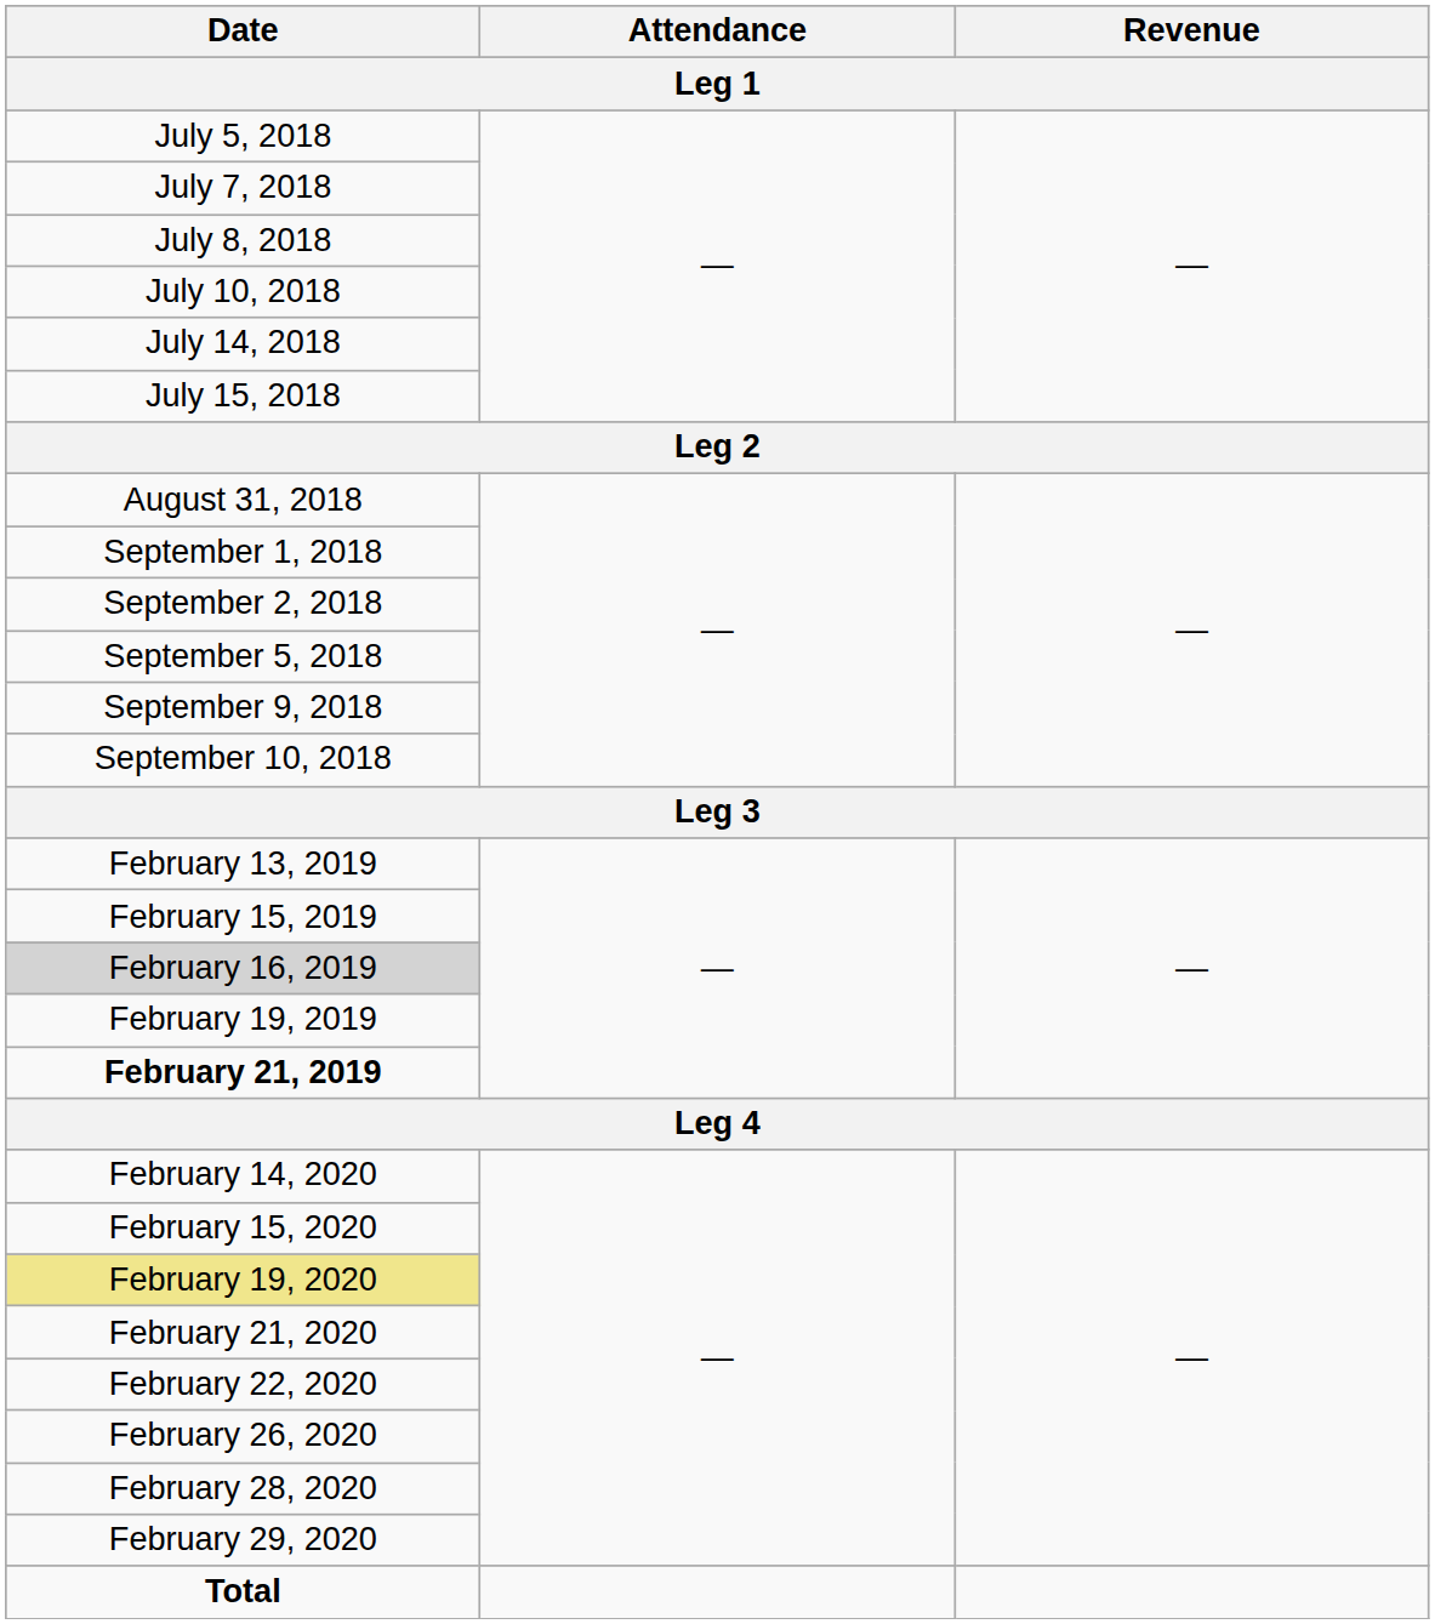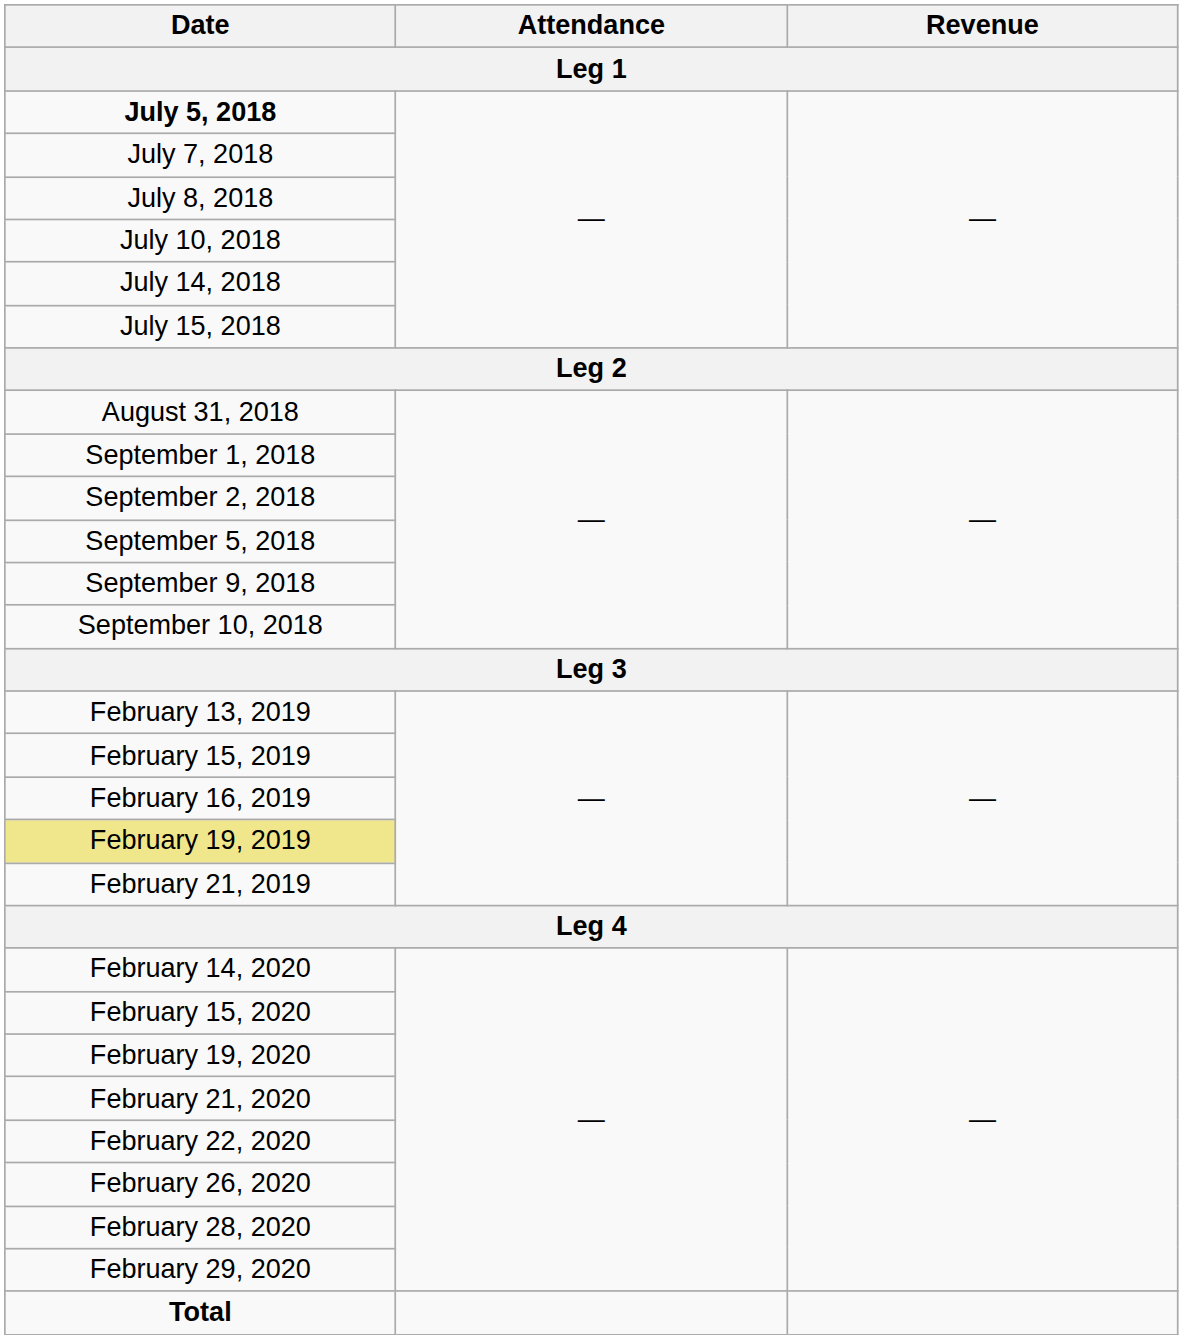July 5, 2018 | Date: normal -> bold
February 16, 2019 | Date: lightgrey background -> no background
February 19, 2019 | Date: no background -> khaki background
February 21, 2019 | Date: bold -> normal
February 19, 2020 | Date: khaki background -> no background
